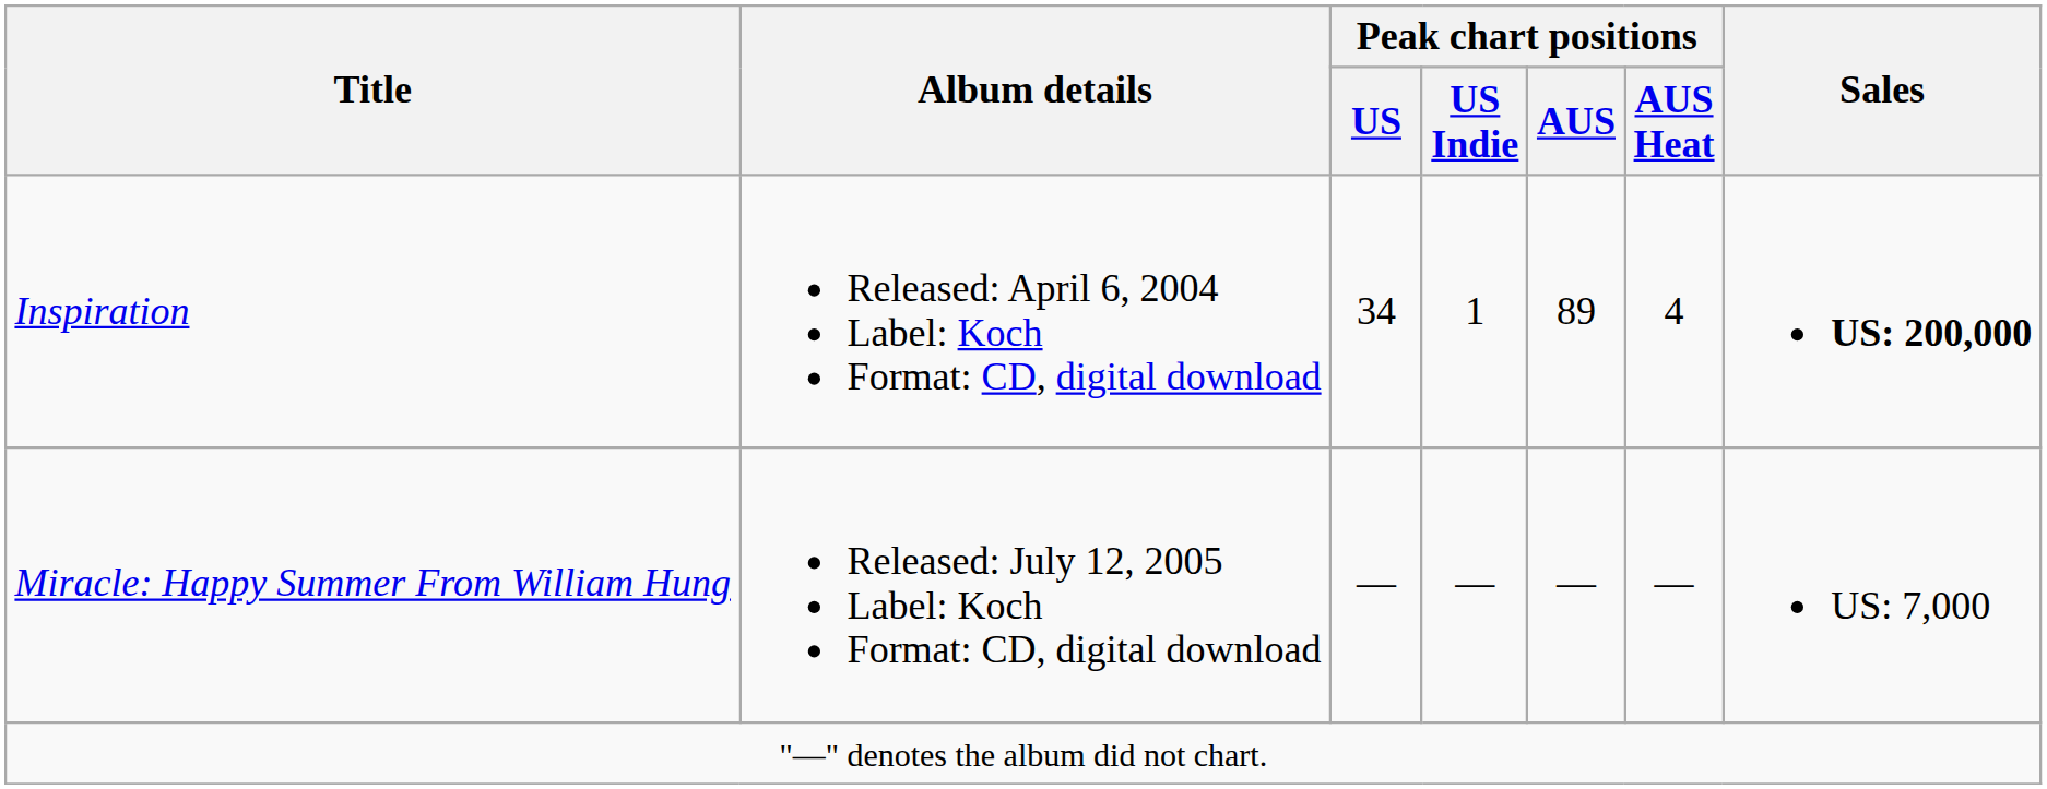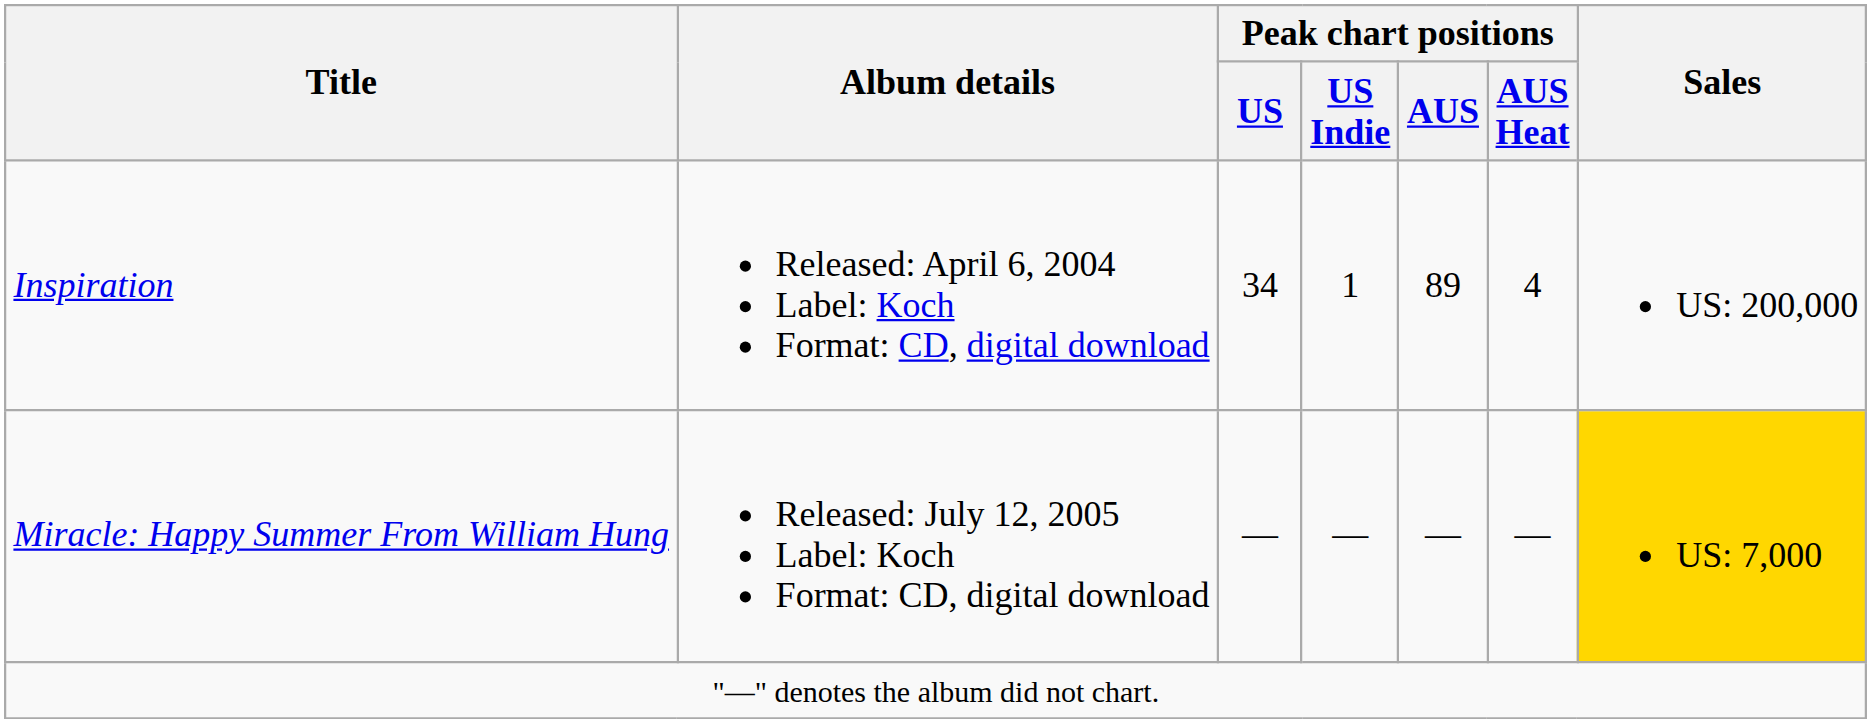Inspiration | Sales: bold -> normal
Miracle: Happy Summer From William Hung | Sales: no background -> gold background
